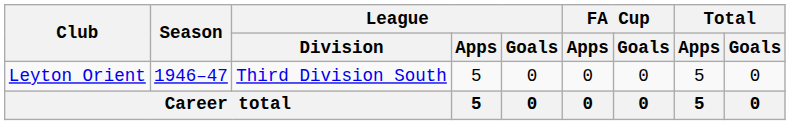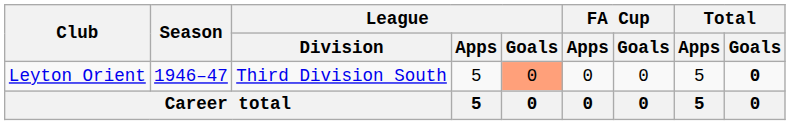Leyton Orient | League / Goals: no background -> lightsalmon background
Leyton Orient | Total / Goals: normal -> bold
